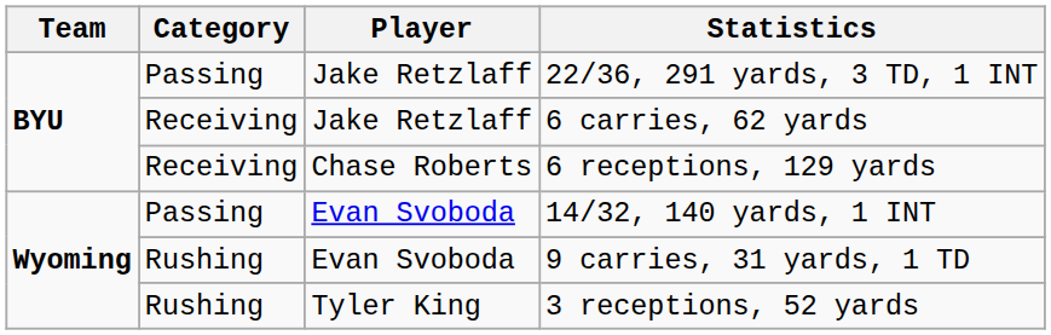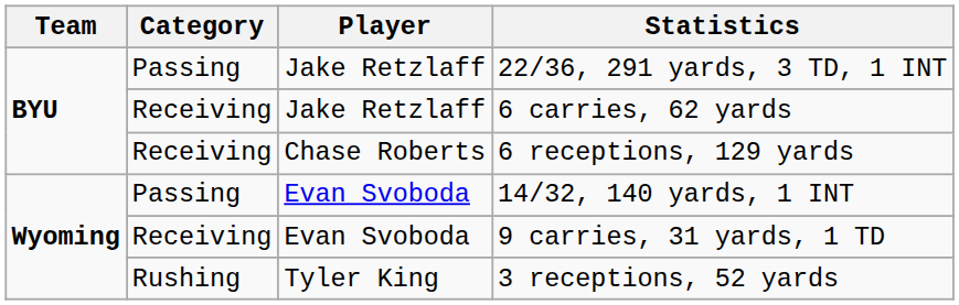9 carries, 31 yards, 1 TD | Category: Rushing -> Receiving
